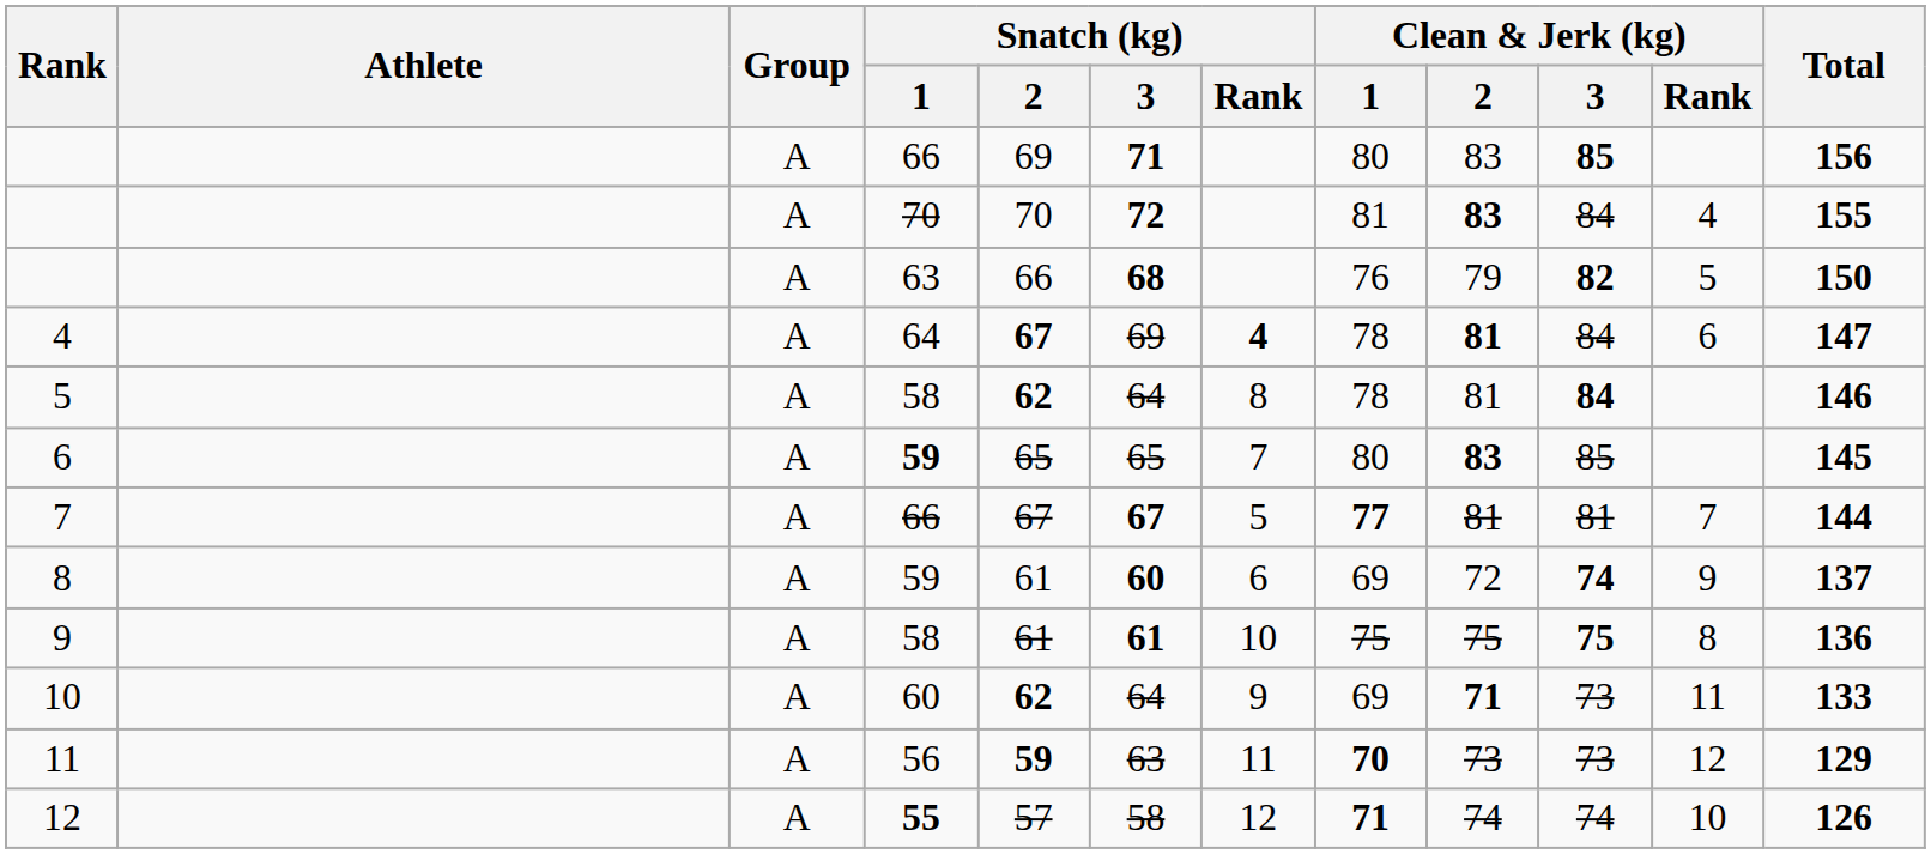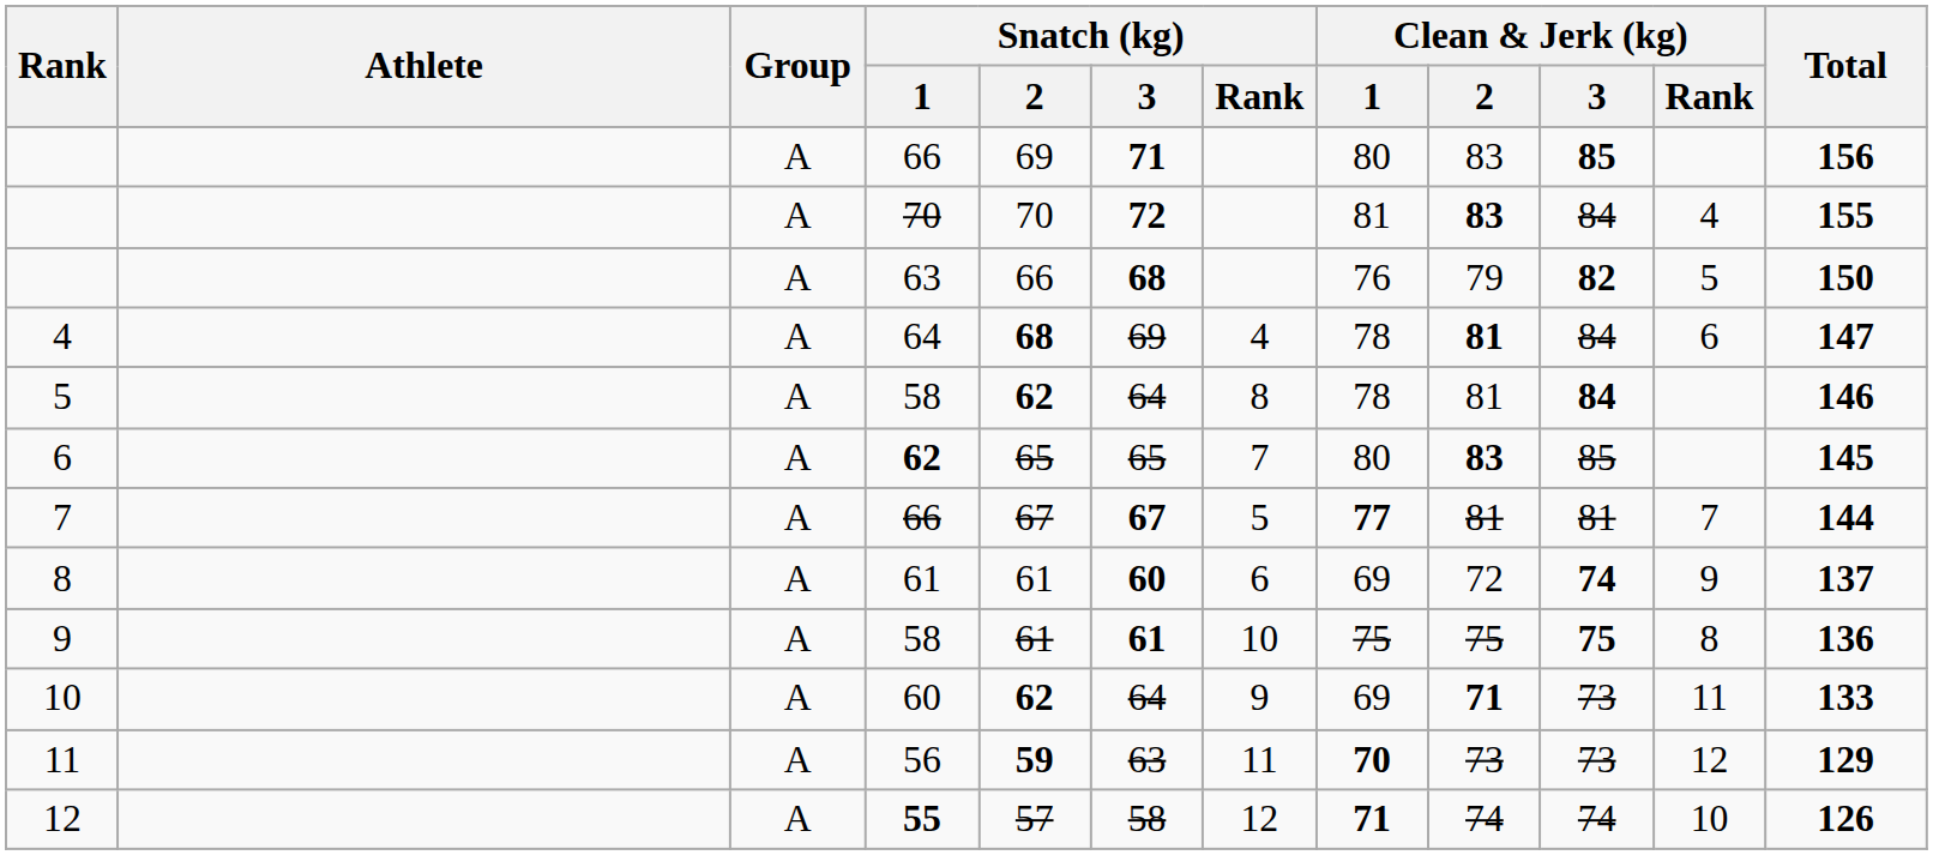row 6 | Snatch (kg) / 2: 67 -> 68
row 6 | Snatch (kg) / Rank: bold -> normal
row 8 | Snatch (kg) / 1: 59 -> 62
row 10 | Snatch (kg) / 1: 59 -> 61
